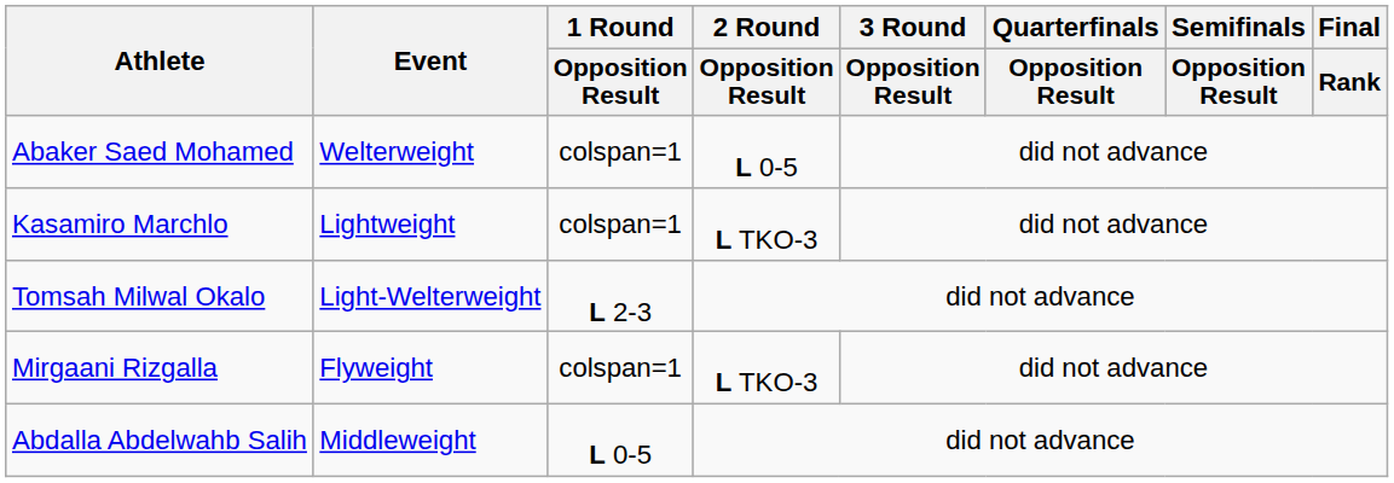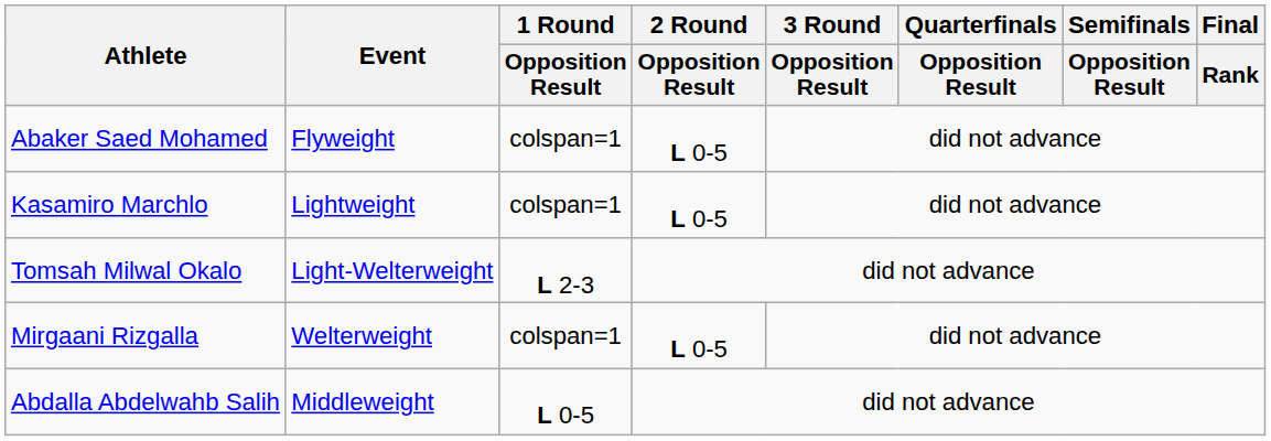Abaker Saed Mohamed | Event: Welterweight -> Flyweight
Kasamiro Marchlo | 2 Round / Opposition Result: L TKO-3 -> L 0-5
Mirgaani Rizgalla | Event: Flyweight -> Welterweight
Mirgaani Rizgalla | 2 Round / Opposition Result: L TKO-3 -> L 0-5
